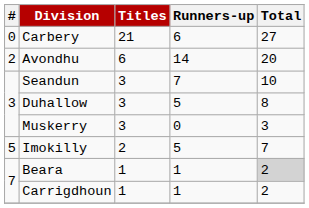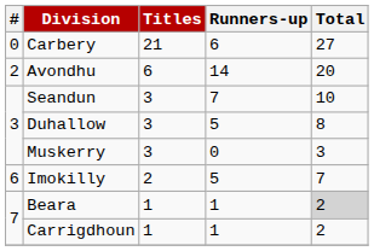Imokilly | #: 5 -> 6
